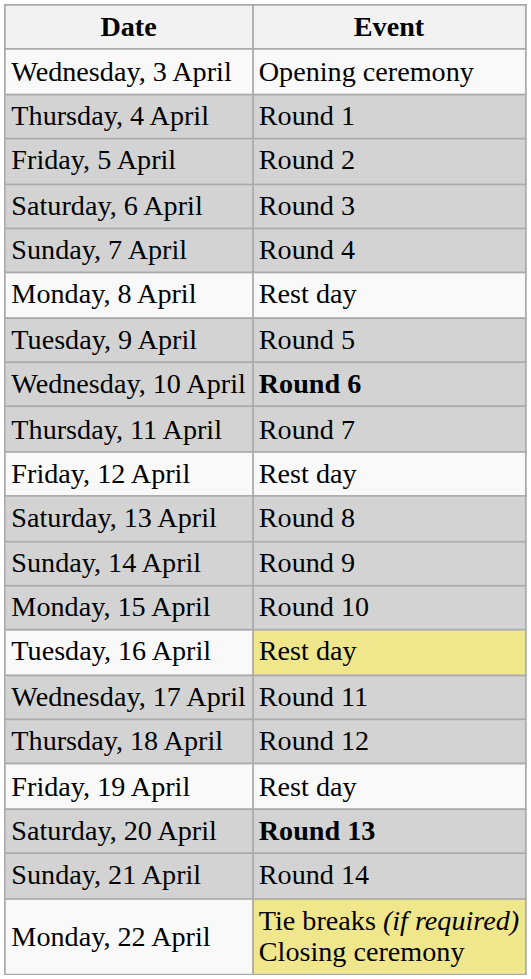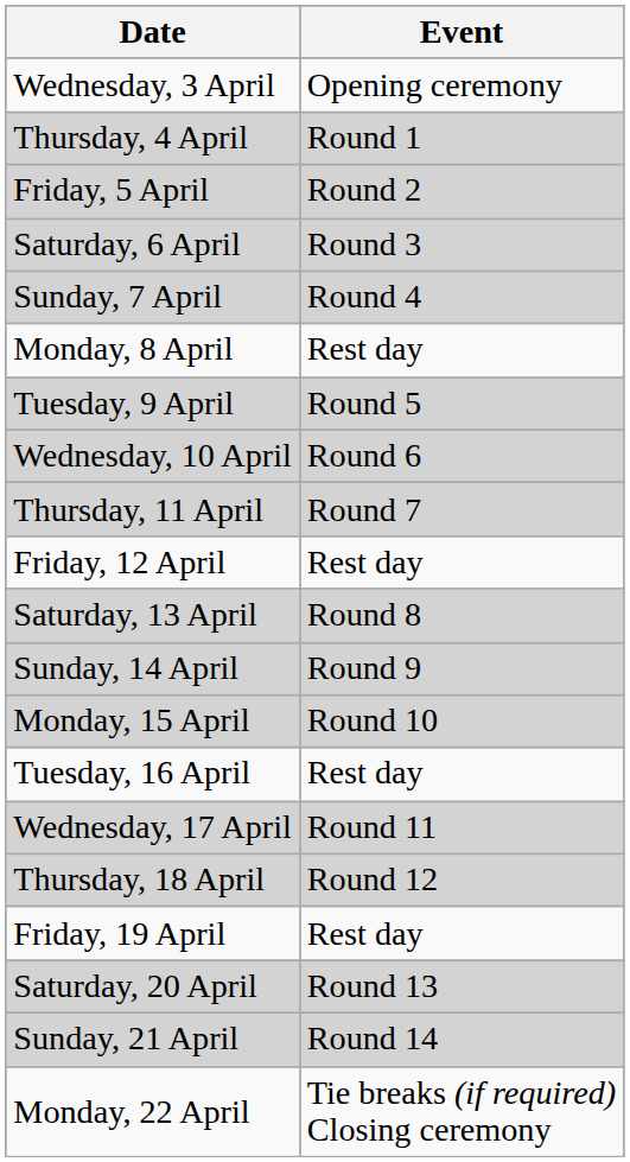Wednesday, 10 April | Event: bold -> normal
Tuesday, 16 April | Event: khaki background -> no background
Saturday, 20 April | Event: bold -> normal
Monday, 22 April | Event: khaki background -> no background
